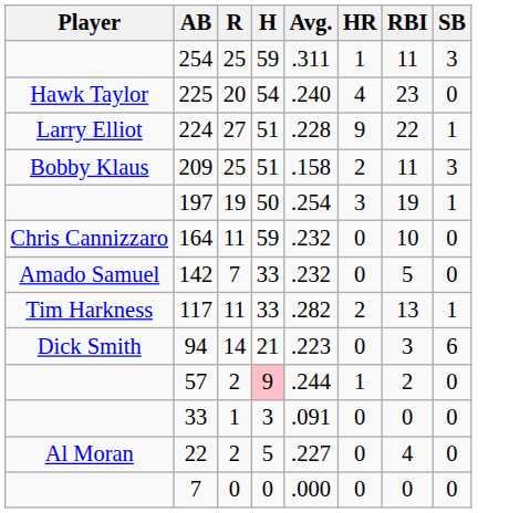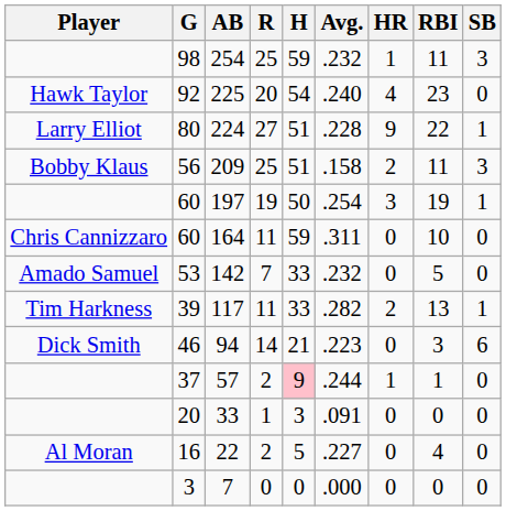+ column: G | 98 | 92 | 80 | 56 | 60 | 60 | 53 | 39 | 46 | 37 | 20 | 16 | 3
254 | Avg.: .311 -> .232
164 | Avg.: .232 -> .311
57 | RBI: 2 -> 1
